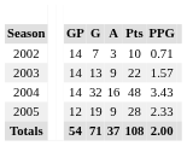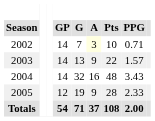2002 | A: no background -> lightyellow background
